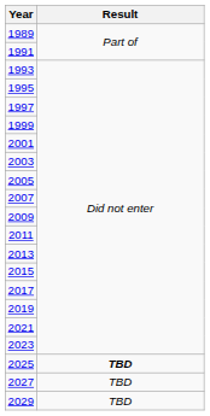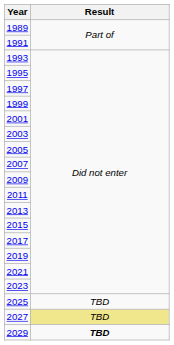2025 | Result: bold -> normal
2027 | Result: no background -> khaki background
2029 | Result: normal -> bold
